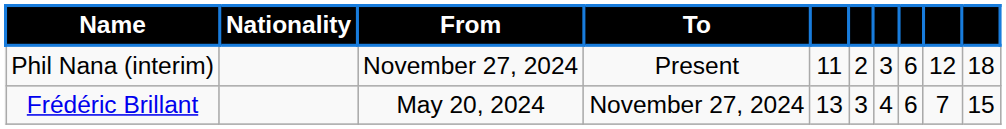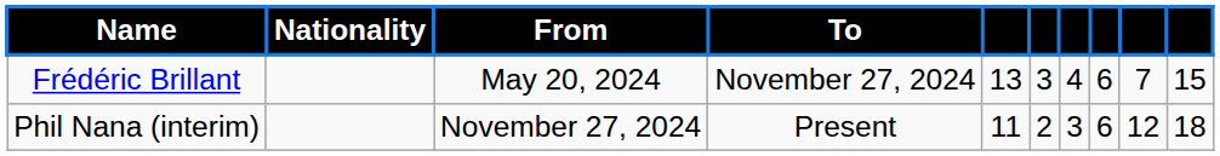rows swapped: Frédéric Brillant <-> Phil Nana (interim)
